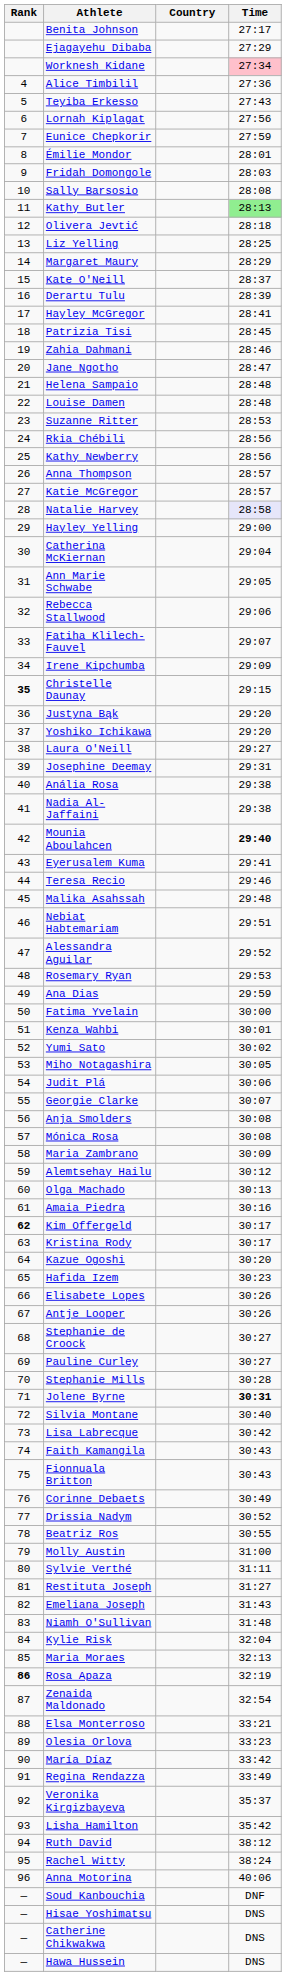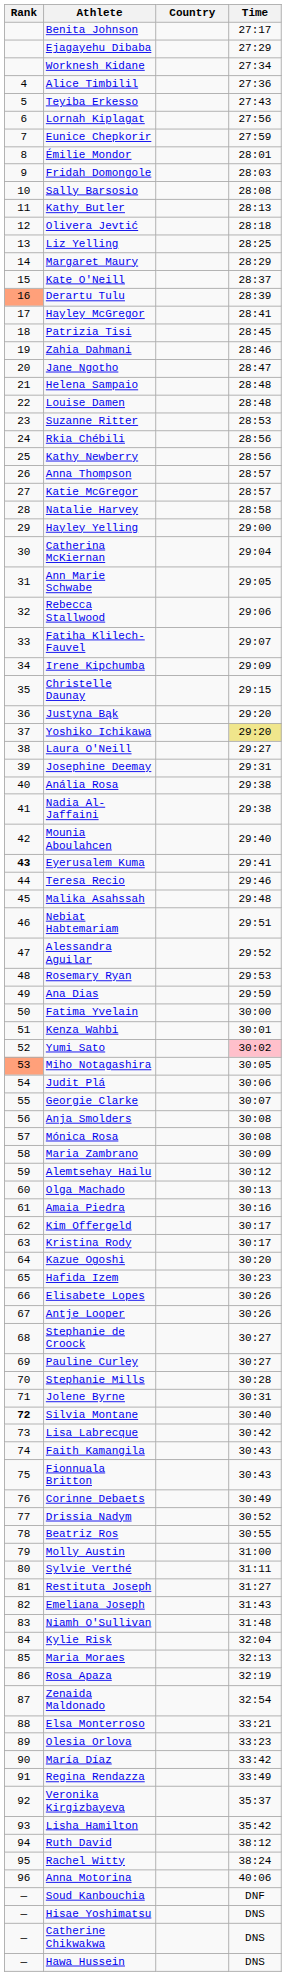Worknesh Kidane | Time: pink background -> no background
Kathy Butler | Time: lightgreen background -> no background
Derartu Tulu | Rank: no background -> lightsalmon background
Natalie Harvey | Time: lavender background -> no background
Christelle Daunay | Rank: bold -> normal
Yoshiko Ichikawa | Time: no background -> khaki background
Mounia Aboulahcen | Time: bold -> normal
Eyerusalem Kuma | Rank: normal -> bold
Yumi Sato | Time: no background -> pink background
Miho Notagashira | Rank: no background -> lightsalmon background
Kim Offergeld | Rank: bold -> normal
Jolene Byrne | Time: bold -> normal
Silvia Montane | Rank: normal -> bold
Rosa Apaza | Rank: bold -> normal
